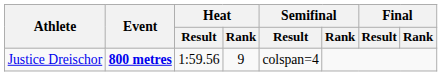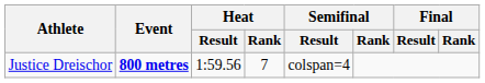Justice Dreischor | Heat / Rank: 9 -> 7
